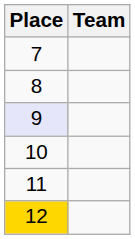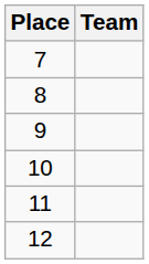9 | Place: lavender background -> no background
12 | Place: gold background -> no background
